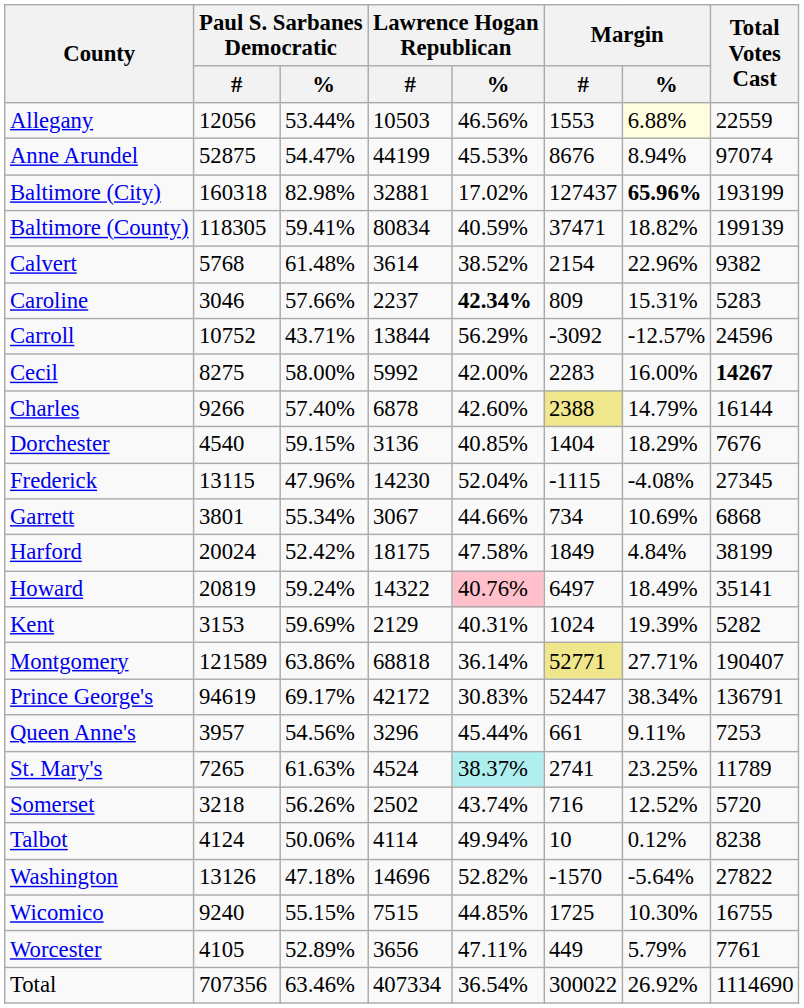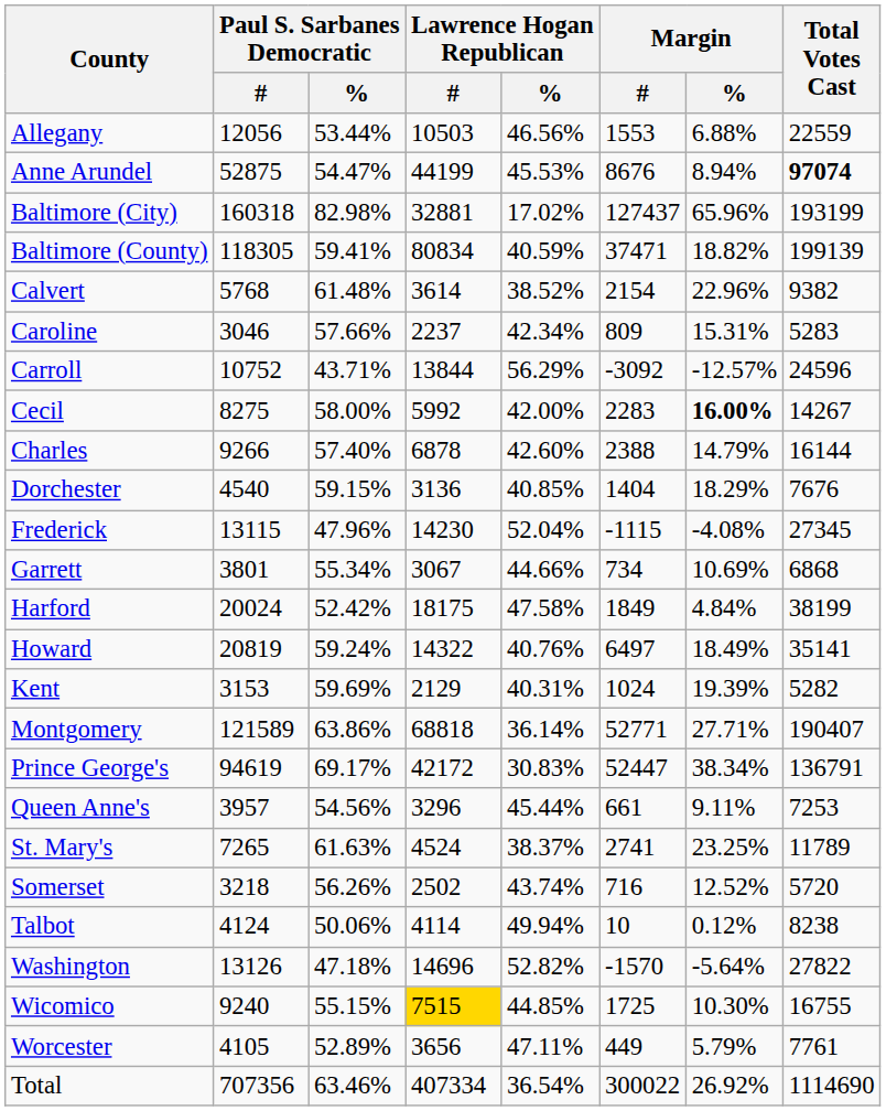Allegany | Margin / %: lightyellow background -> no background
Anne Arundel | Total Votes Cast: normal -> bold
Baltimore (City) | Margin / %: bold -> normal
Caroline | Lawrence Hogan Republican / %: bold -> normal
Cecil | Margin / %: normal -> bold
Cecil | Total Votes Cast: bold -> normal
Charles | Margin / #: khaki background -> no background
Howard | Lawrence Hogan Republican / %: pink background -> no background
Montgomery | Margin / #: khaki background -> no background
St. Mary's | Lawrence Hogan Republican / %: paleturquoise background -> no background
Wicomico | Lawrence Hogan Republican / #: no background -> gold background
